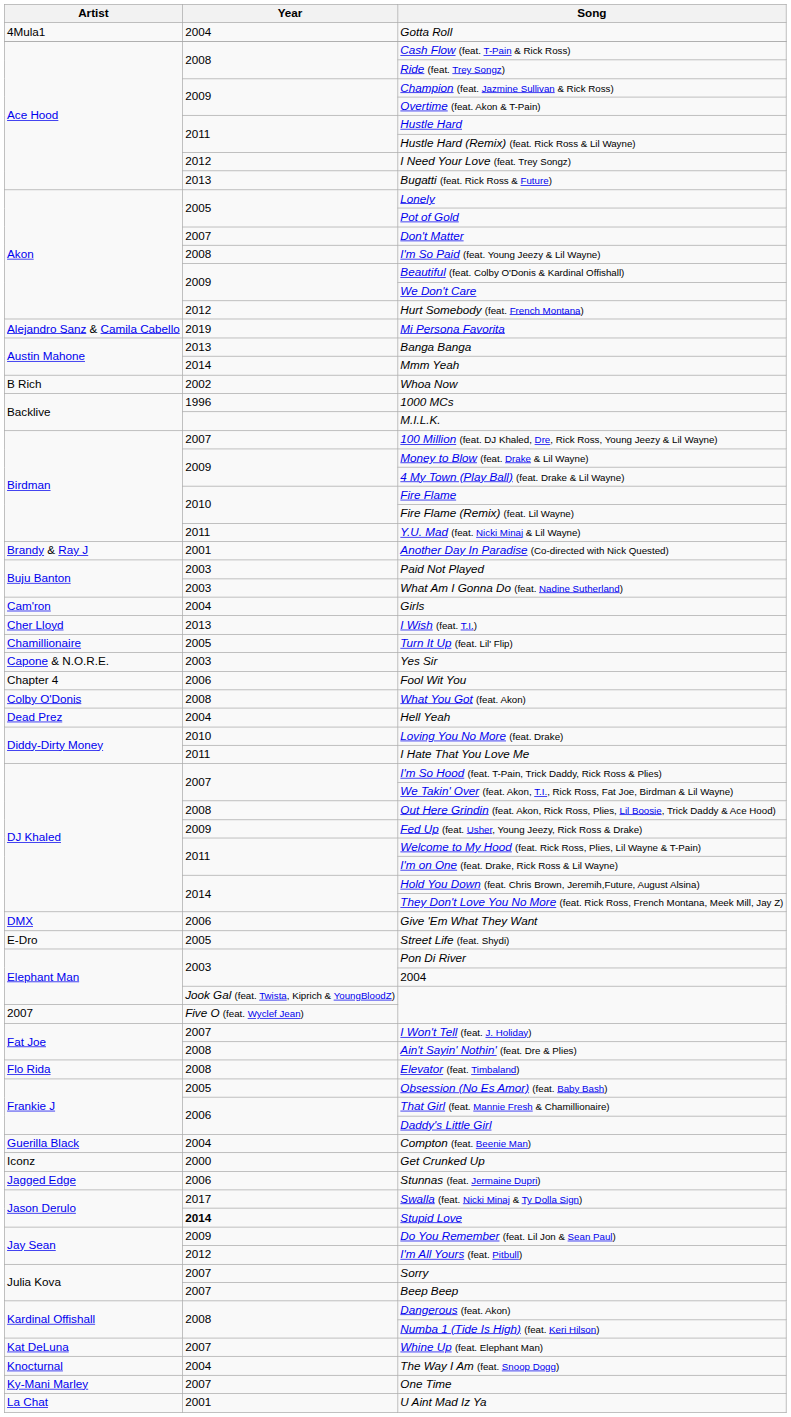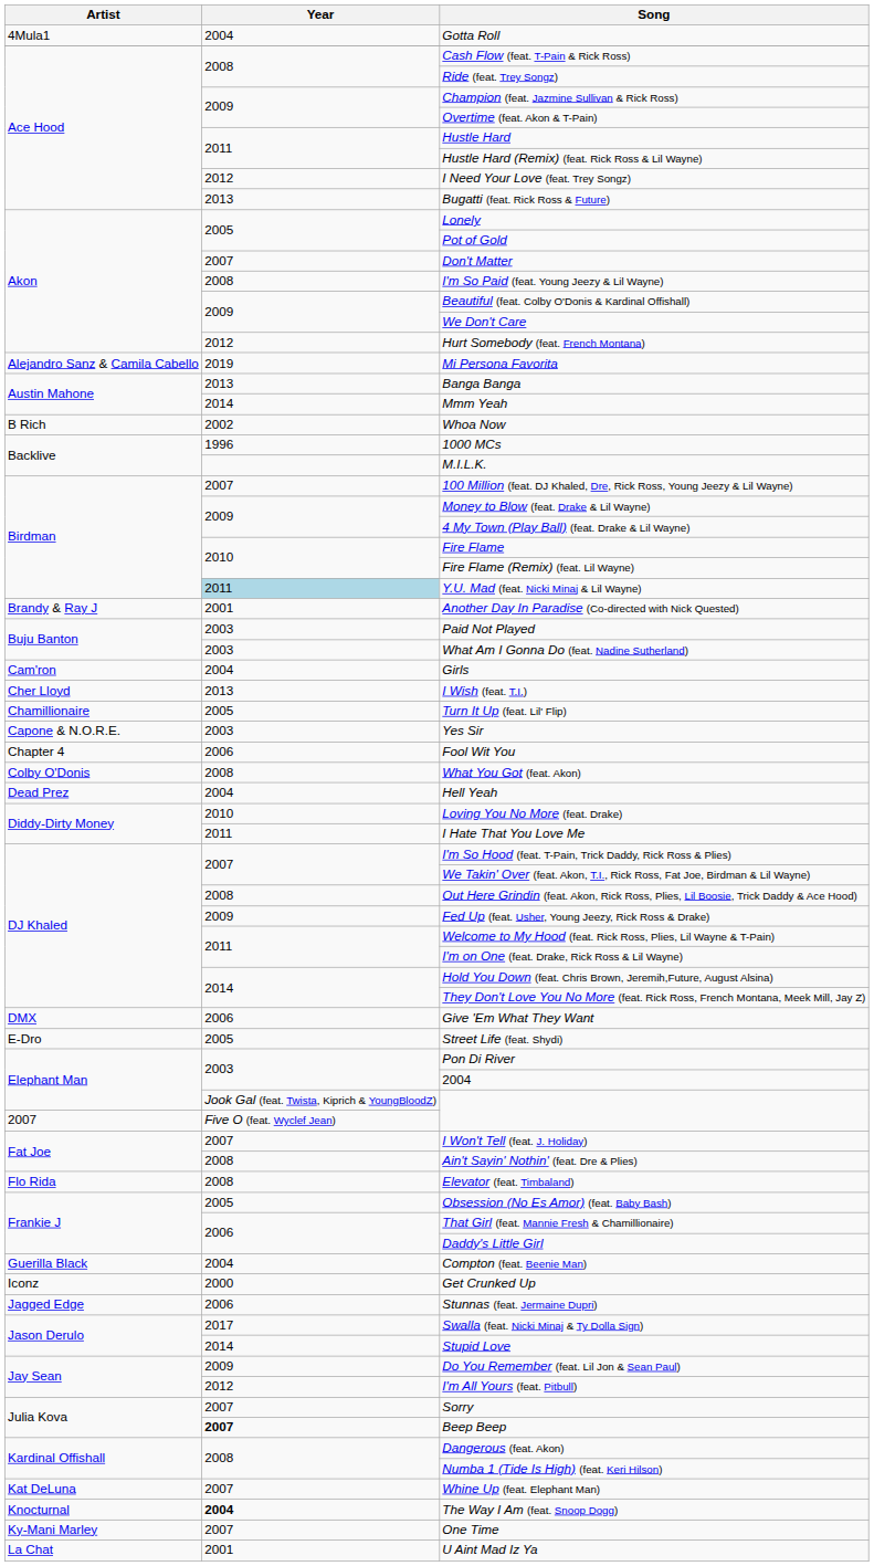Y.U. Mad (feat. Nicki Minaj & Lil Wayne) | Year: no background -> lightblue background
Stupid Love | Year: bold -> normal
Beep Beep | Year: normal -> bold
The Way I Am (feat. Snoop Dogg) | Year: normal -> bold
